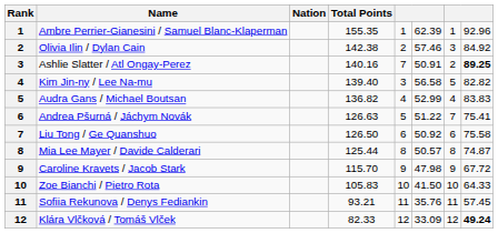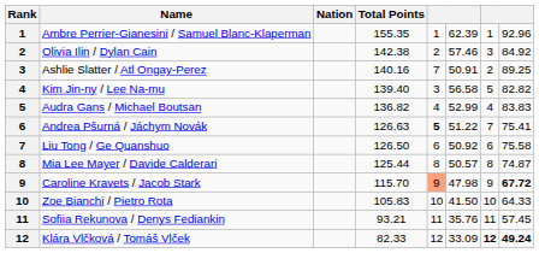Ashlie Slatter / Atl Ongay-Perez | column 8: bold -> normal
Andrea Pšurná / Jáchym Novák | column 5: normal -> bold
Caroline Kravets / Jacob Stark | column 5: no background -> lightsalmon background
Caroline Kravets / Jacob Stark | column 8: normal -> bold
Klára Vlčková / Tomáš Vlček | column 7: normal -> bold
